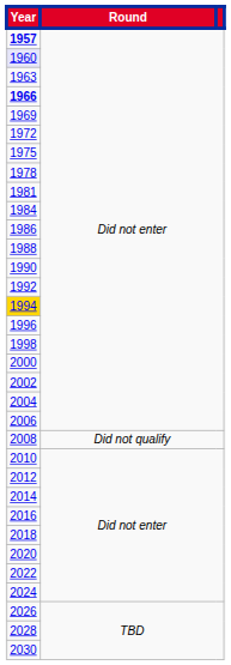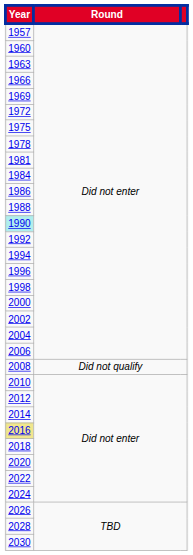1957 | Year: bold -> normal
1960 | Year: lavender background -> no background
1966 | Year: bold -> normal
1990 | Year: no background -> paleturquoise background
1994 | Year: gold background -> no background
2016 | Year: no background -> khaki background
